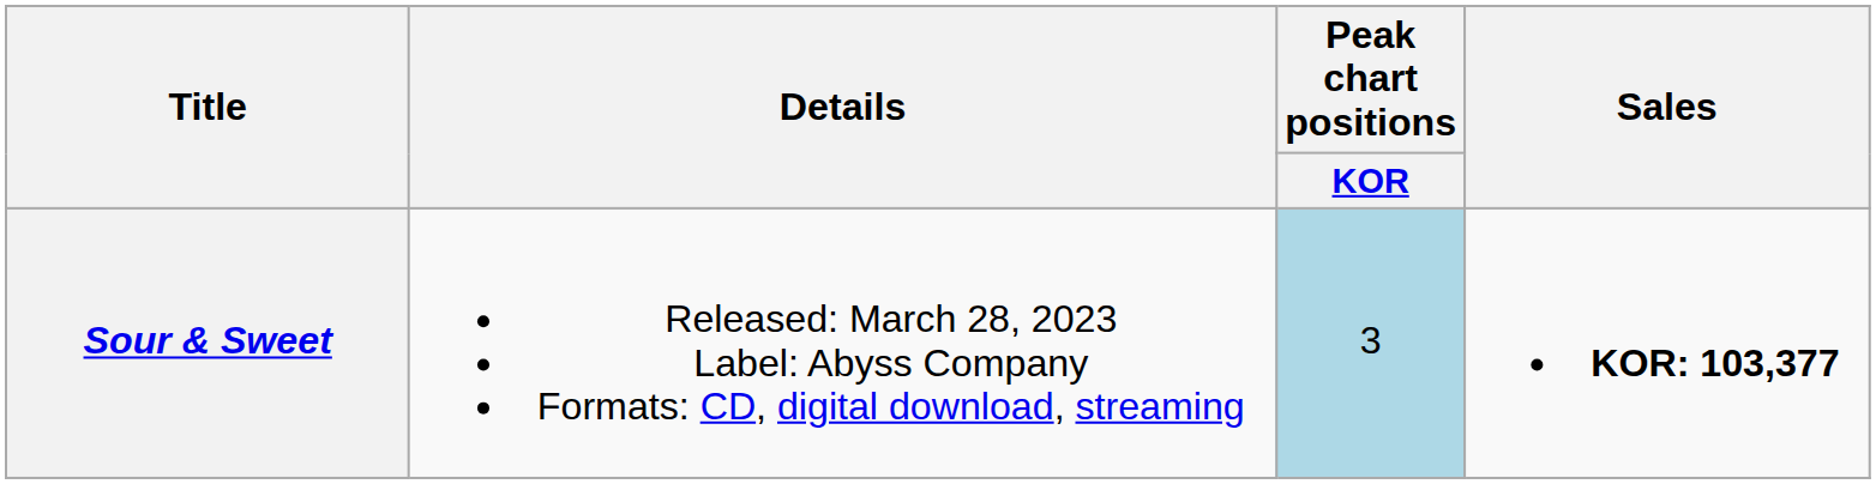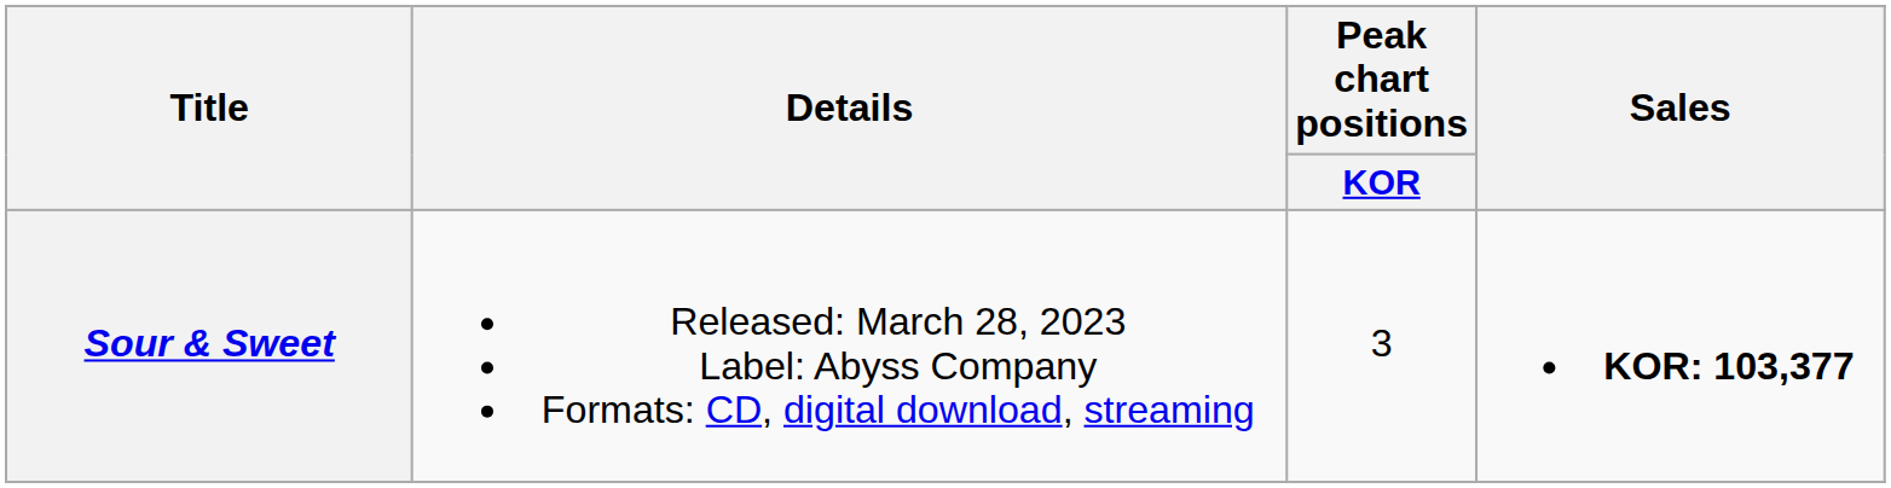Sour & Sweet | Peak chart positions / KOR: lightblue background -> no background
